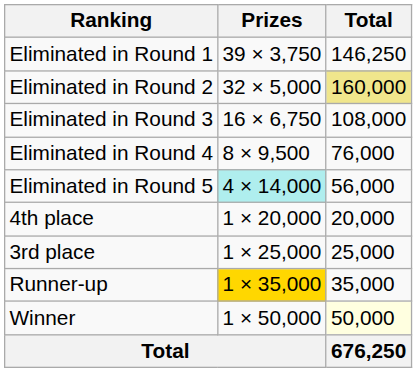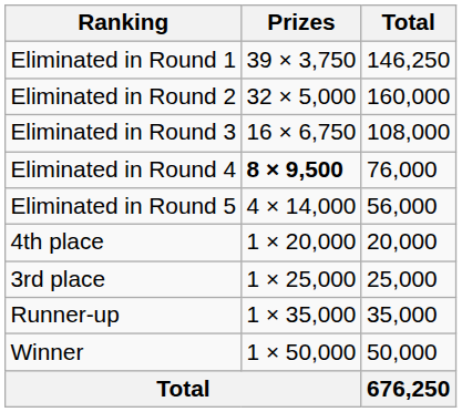Eliminated in Round 2 | Total: khaki background -> no background
Eliminated in Round 4 | Prizes: normal -> bold
Eliminated in Round 5 | Prizes: paleturquoise background -> no background
Runner-up | Prizes: gold background -> no background
Winner | Total: lightyellow background -> no background
